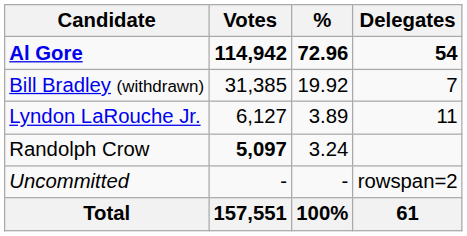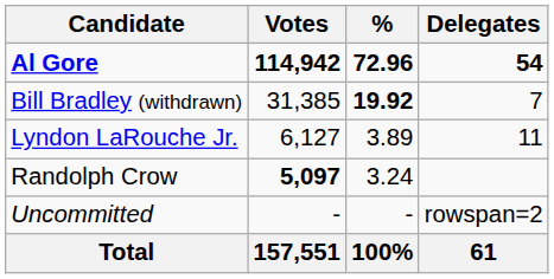Bill Bradley (withdrawn) | %: normal -> bold
